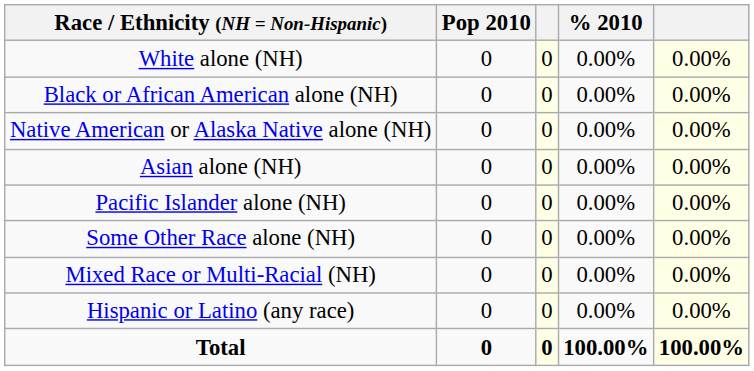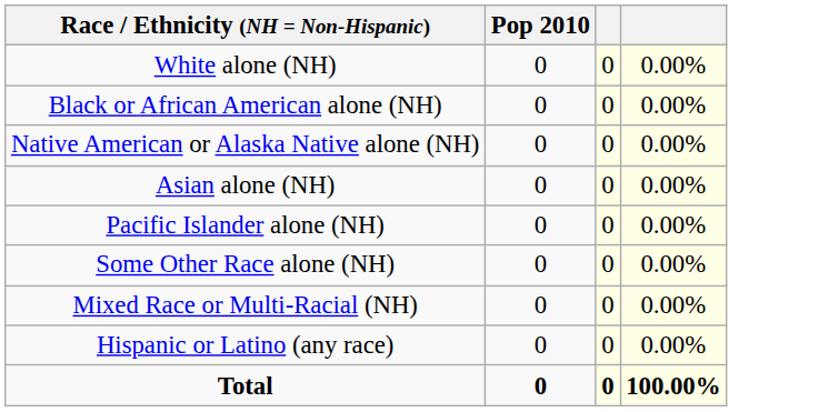- column: % 2010 | 0.00% | 0.00% | 0.00% | 0.00% | 0.00% | 0.00% | 0.00% | 0.00% | 100.00%
